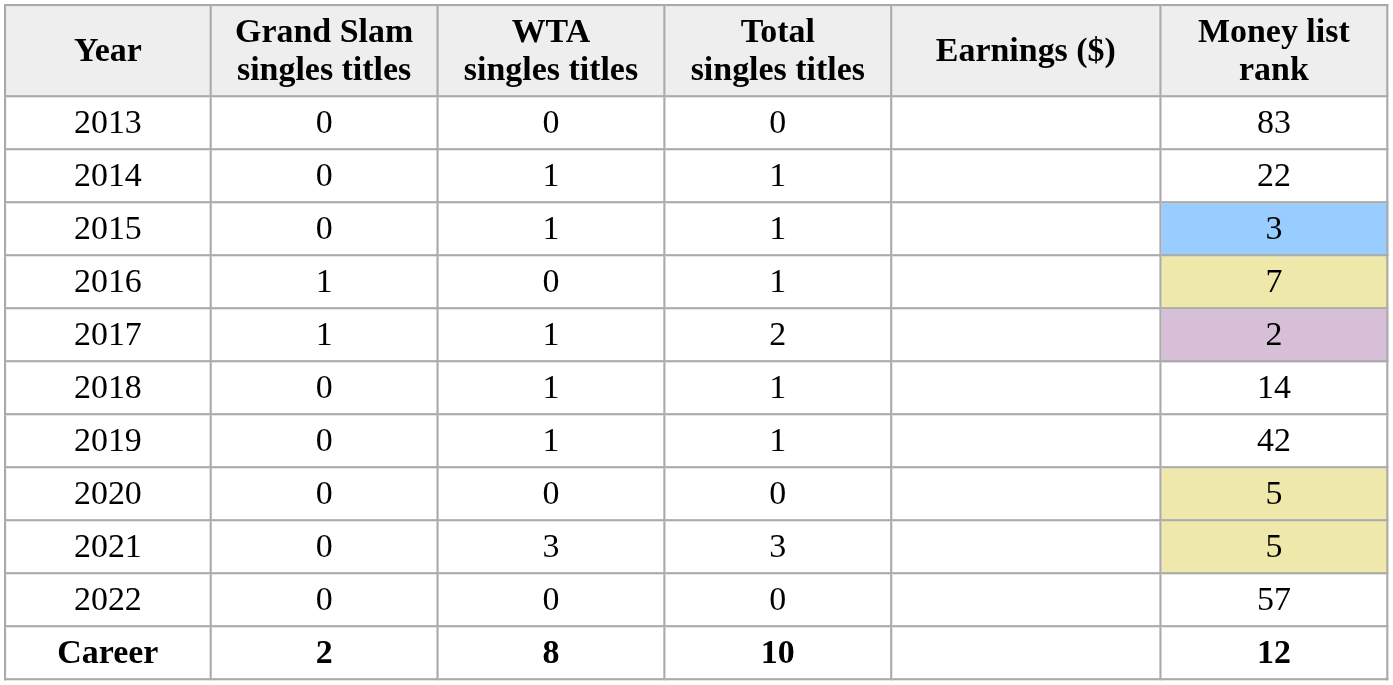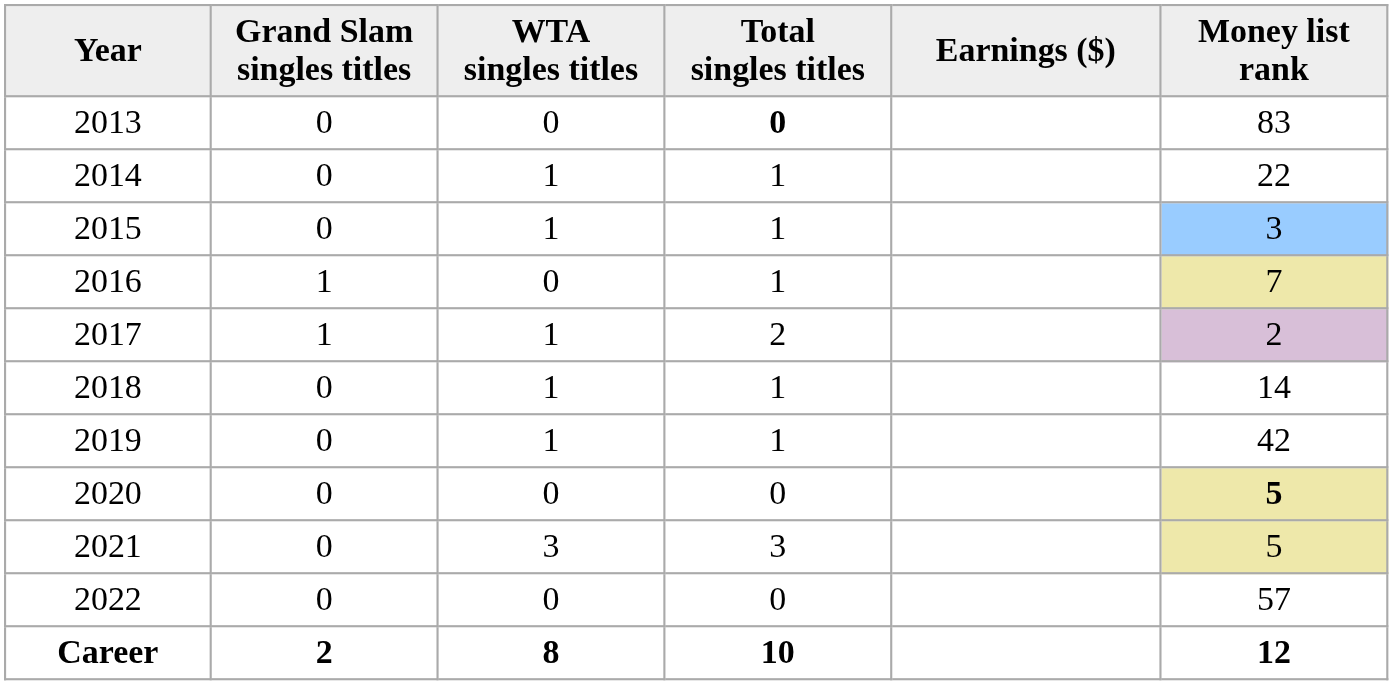2013 | column 4: normal -> bold
2020 | column 6: normal -> bold
